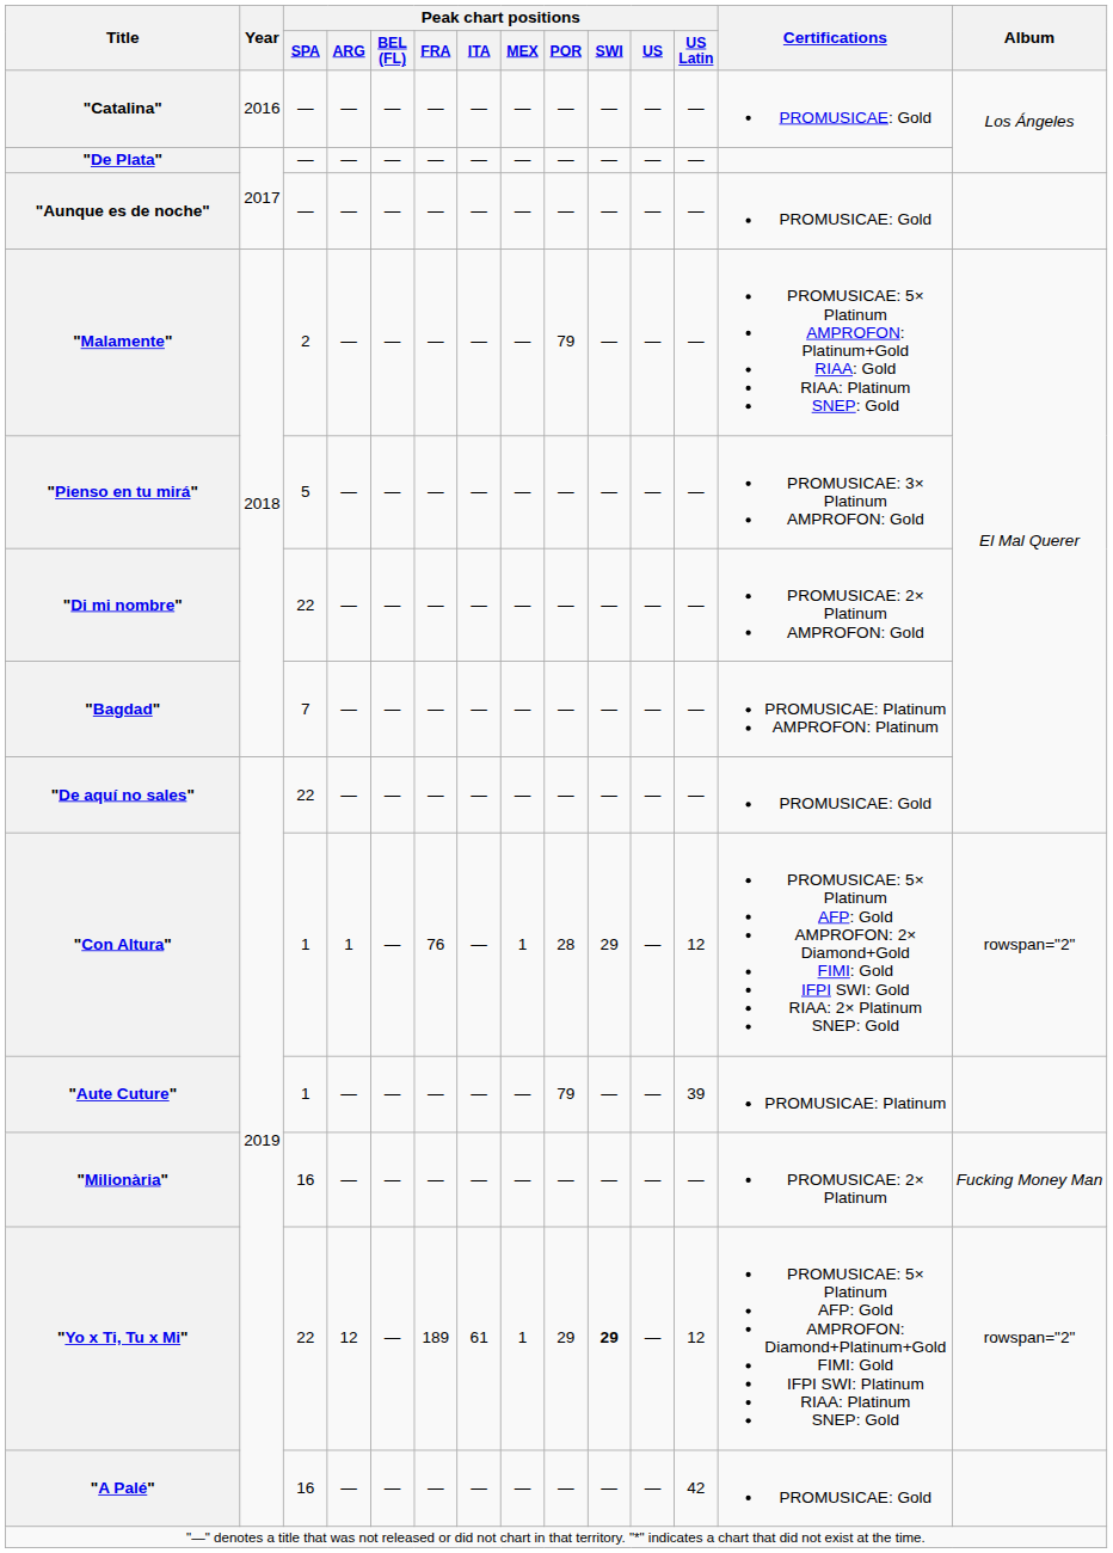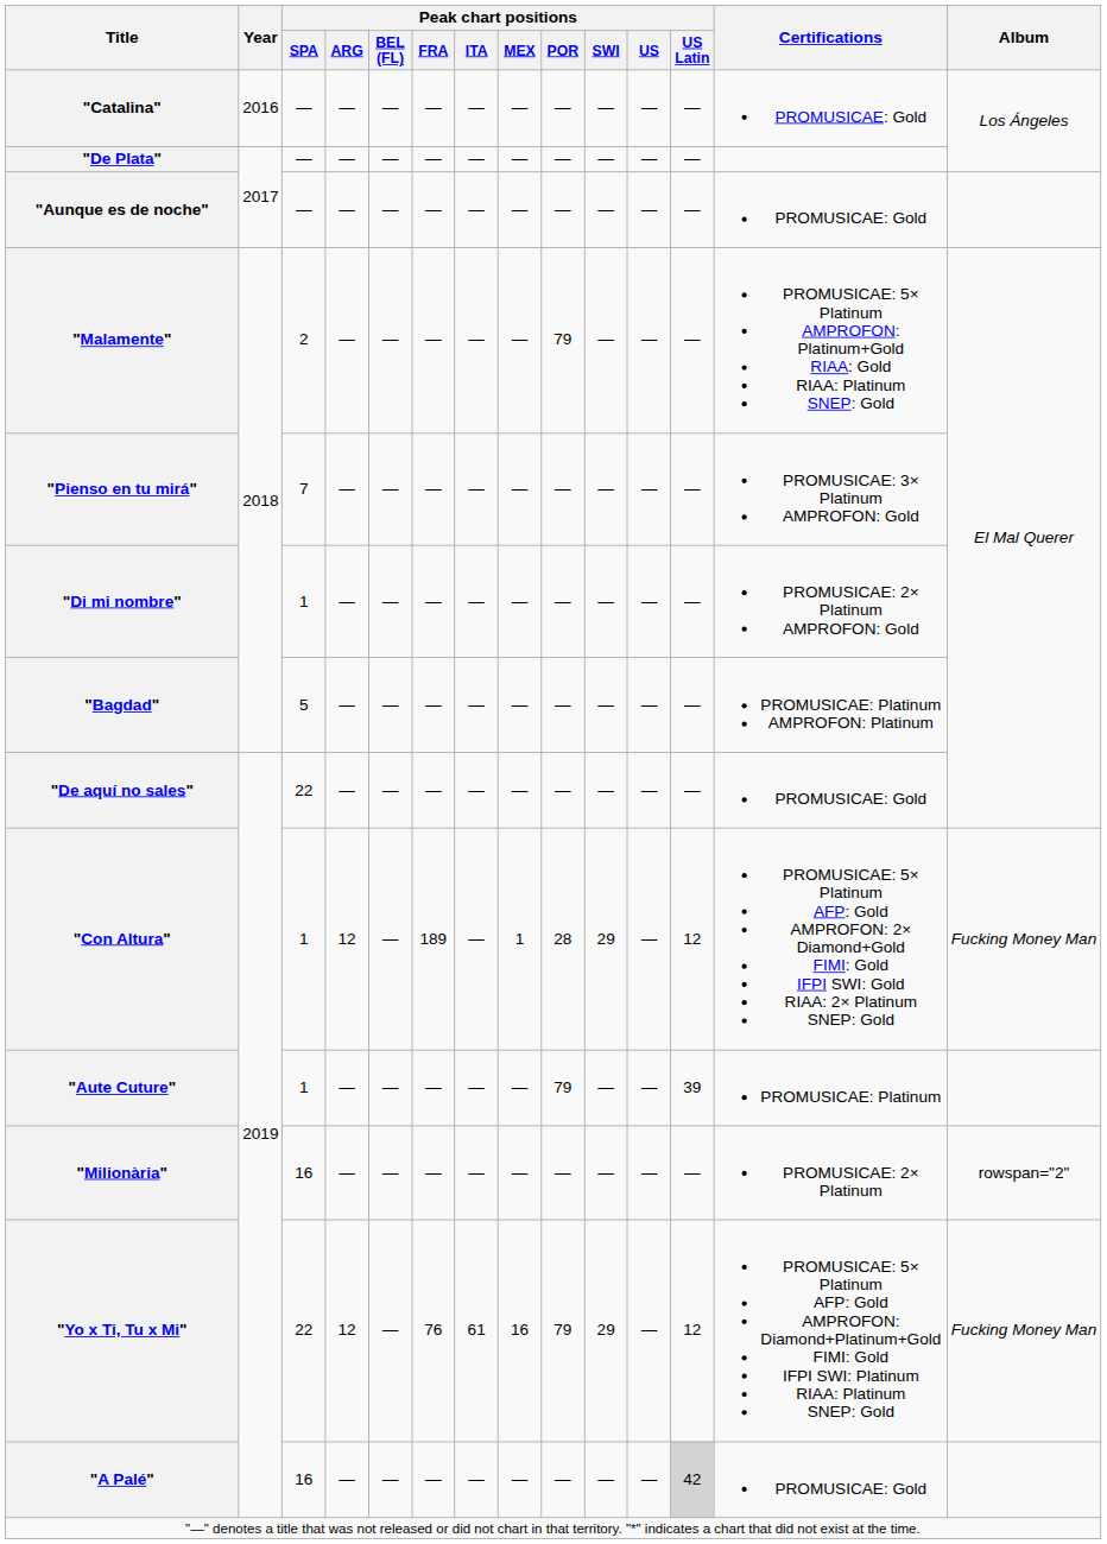"Pienso en tu mirá" | Peak chart positions / SPA: 5 -> 7
"Di mi nombre" | Peak chart positions / SPA: 22 -> 1
"Bagdad" | Peak chart positions / SPA: 7 -> 5
"Con Altura" | Peak chart positions / ARG: 1 -> 12
"Con Altura" | Peak chart positions / FRA: 76 -> 189
"Con Altura" | Album: rowspan="2" -> Fucking Money Man
"Milionària" | Album: Fucking Money Man -> rowspan="2"
"Yo x Ti, Tu x Mi" | Peak chart positions / FRA: 189 -> 76
"Yo x Ti, Tu x Mi" | Peak chart positions / MEX: 1 -> 16
"Yo x Ti, Tu x Mi" | Peak chart positions / POR: 29 -> 79
"Yo x Ti, Tu x Mi" | Peak chart positions / SWI: bold -> normal
"Yo x Ti, Tu x Mi" | Album: rowspan="2" -> Fucking Money Man
"A Palé" | Peak chart positions / US Latin: no background -> lightgrey background
